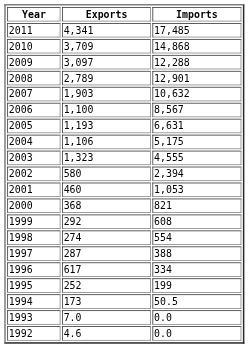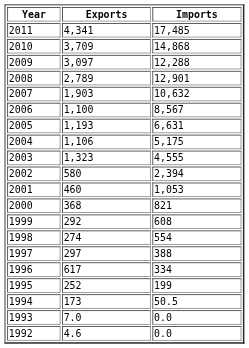1997 | Exports: 287 -> 297
